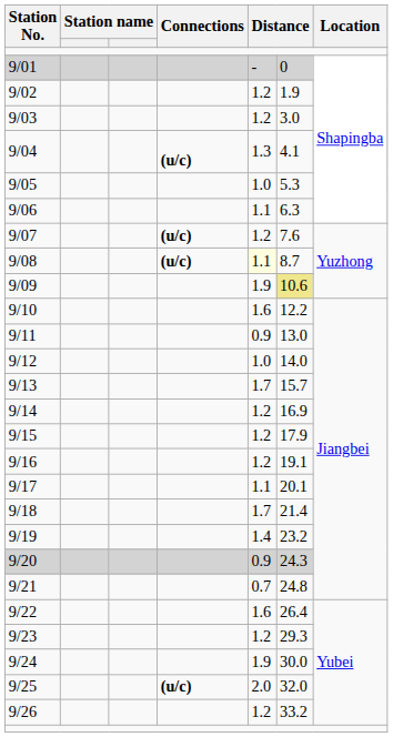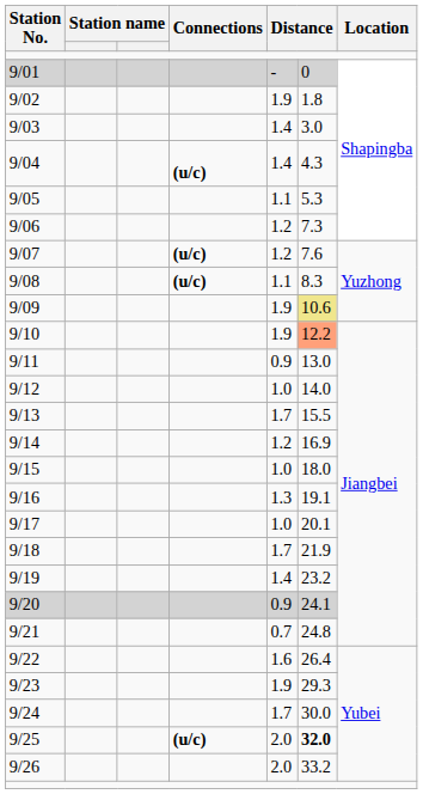9/02 | column 5: 1.2 -> 1.9
9/02 | column 6: 1.9 -> 1.8
9/03 | column 5: 1.2 -> 1.4
9/04 | column 5: 1.3 -> 1.4
9/04 | column 6: 4.1 -> 4.3
9/05 | column 5: 1.0 -> 1.1
9/06 | column 5: 1.1 -> 1.2
9/06 | column 6: 6.3 -> 7.3
9/08 | column 5: lightyellow background -> no background
9/08 | column 6: 8.7 -> 8.3
9/10 | column 5: 1.6 -> 1.9
9/10 | column 6: no background -> lightsalmon background
9/13 | column 6: 15.7 -> 15.5
9/15 | column 5: 1.2 -> 1.0
9/15 | column 6: 17.9 -> 18.0
9/16 | column 5: 1.2 -> 1.3
9/17 | column 5: 1.1 -> 1.0
9/18 | column 6: 21.4 -> 21.9
9/20 | column 6: 24.3 -> 24.1
9/23 | column 5: 1.2 -> 1.9
9/24 | column 5: 1.9 -> 1.7
9/25 | column 6: normal -> bold
9/26 | column 5: 1.2 -> 2.0
